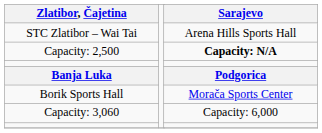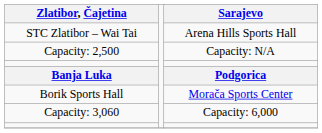Capacity: 2,500 | Sarajevo: bold -> normal
